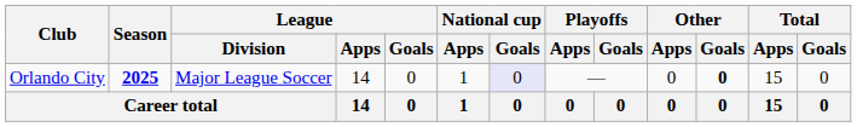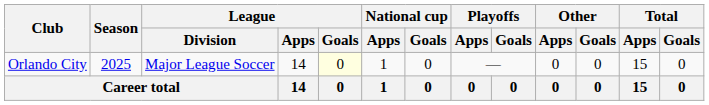Orlando City | Season: bold -> normal
Orlando City | League / Goals: no background -> lightyellow background
Orlando City | National cup / Goals: lavender background -> no background
Orlando City | Other / Goals: bold -> normal
